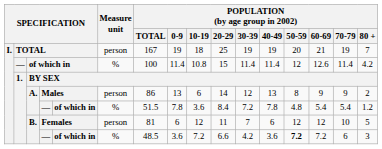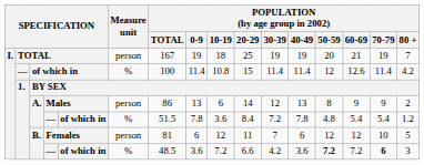B. / — | POPULATION (by age group in 2002) / 70-79: normal -> bold
